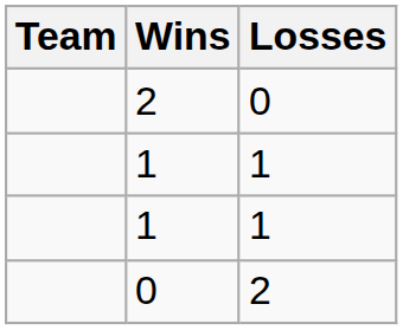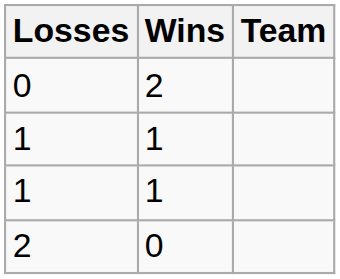columns swapped: Team <-> Losses
